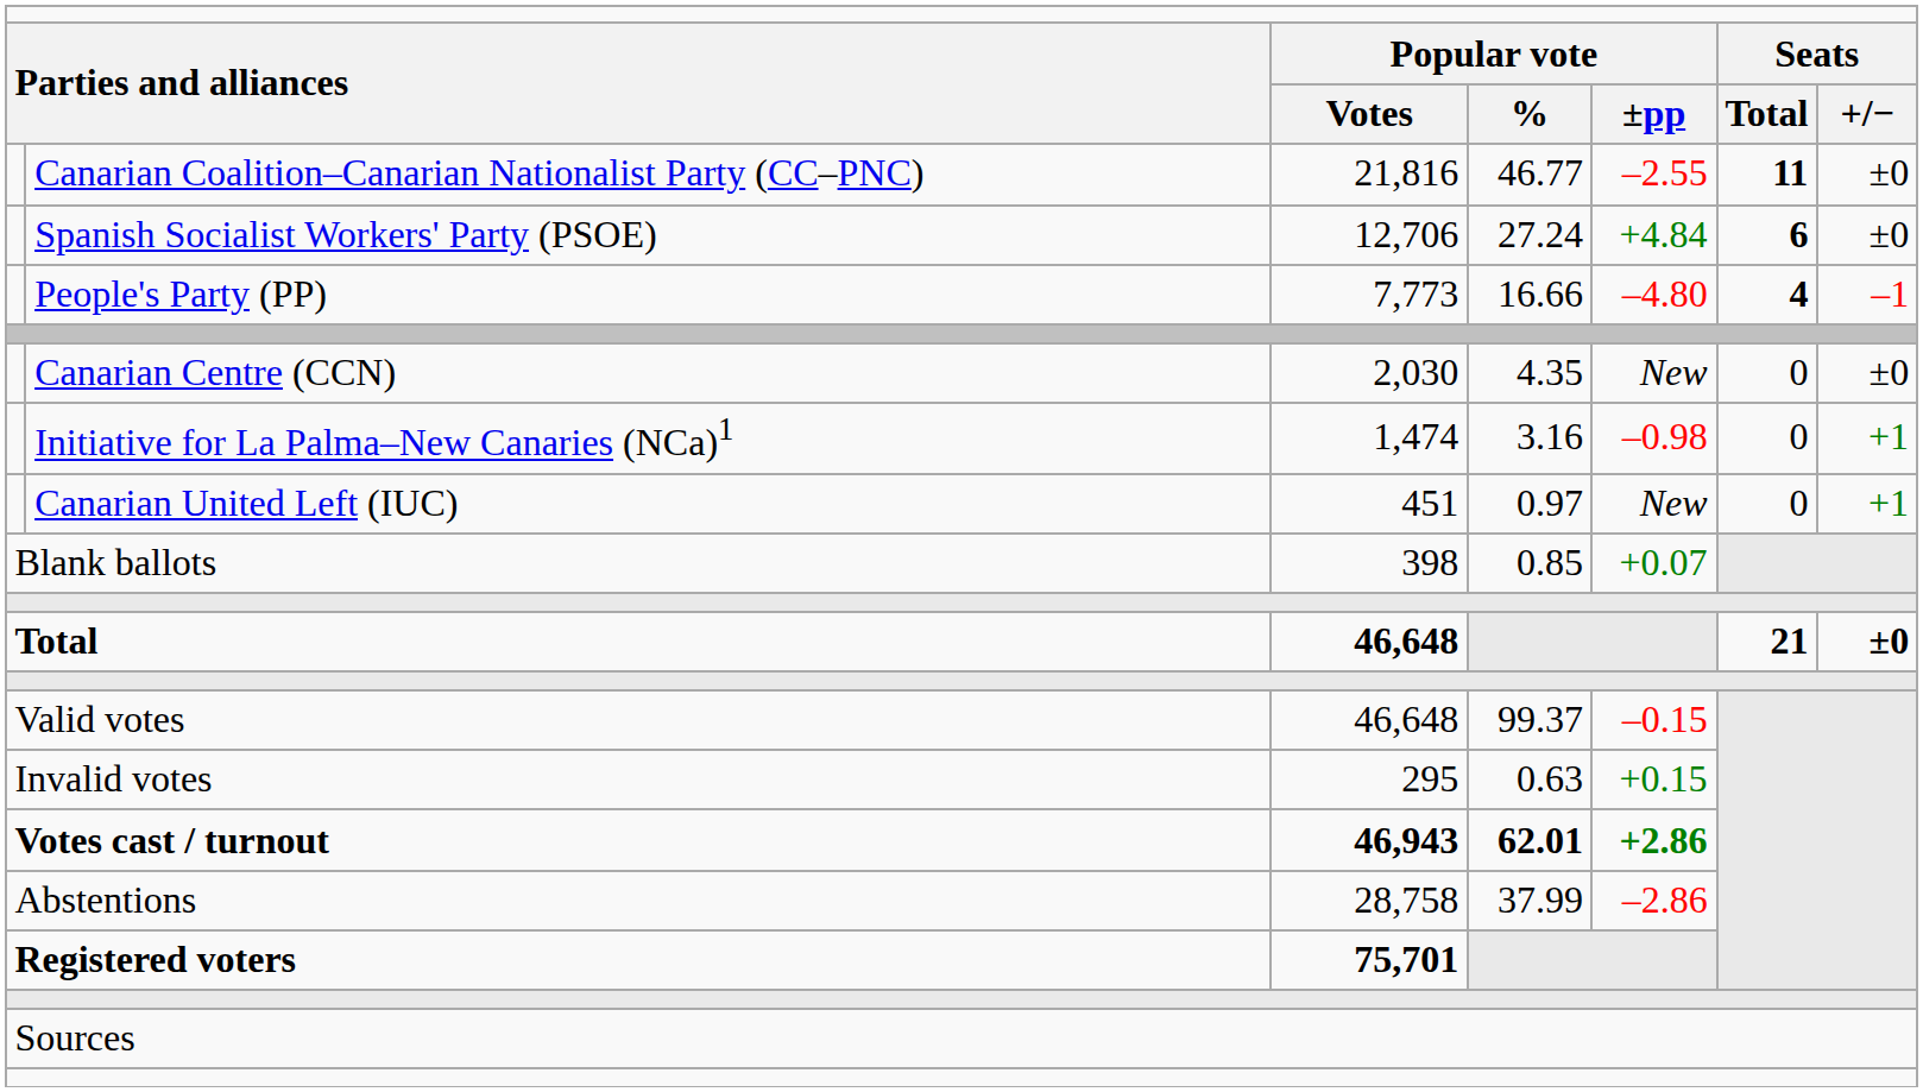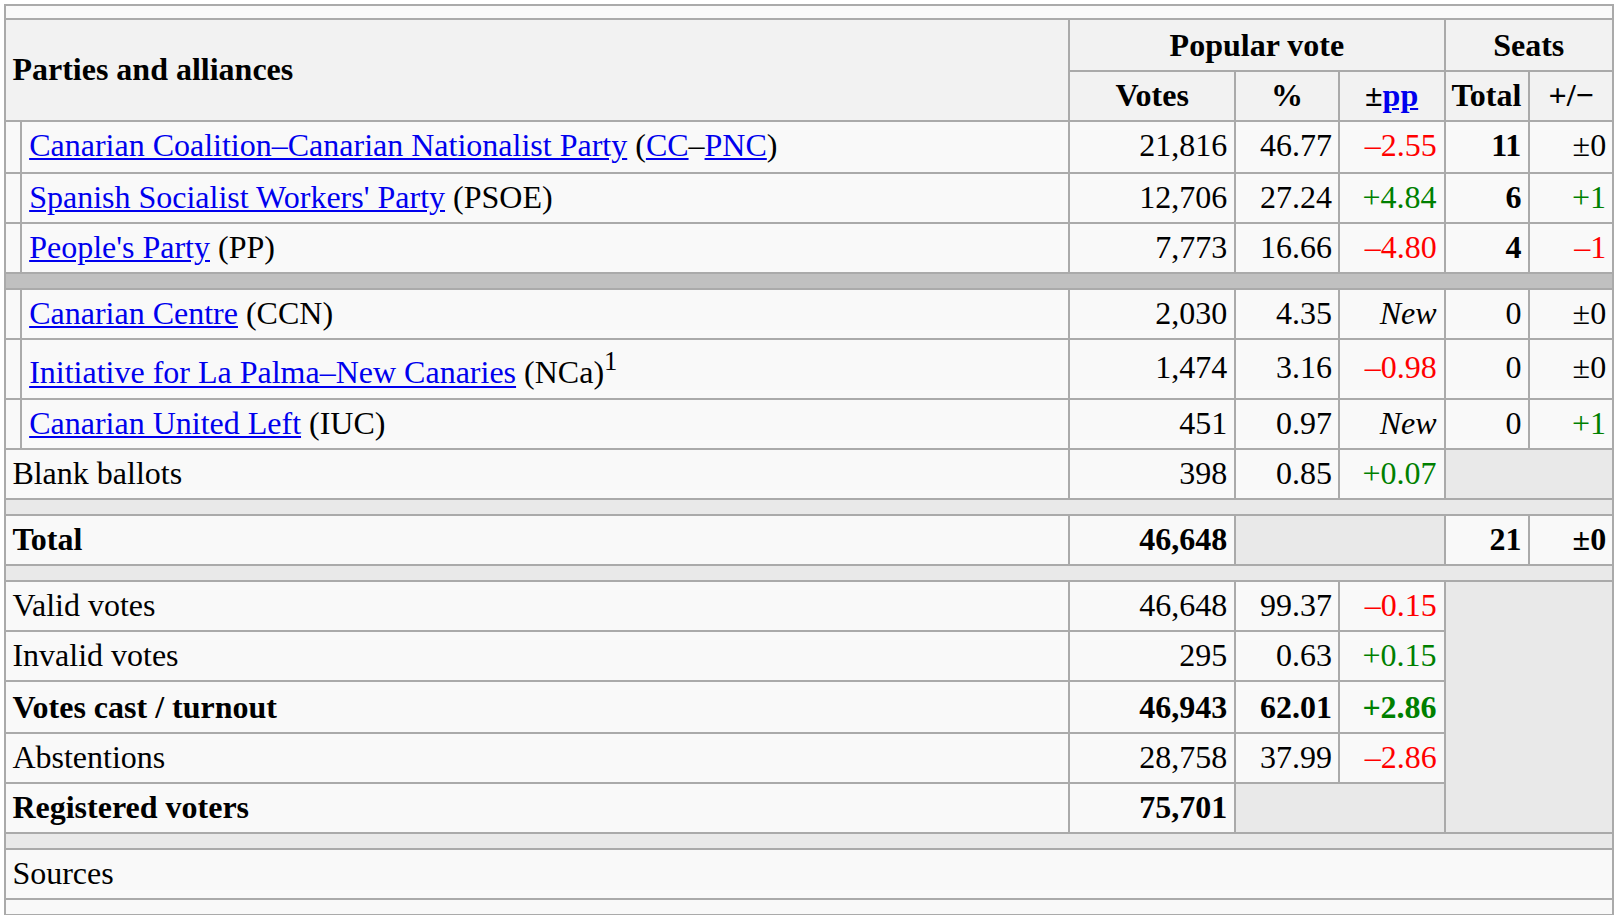Spanish Socialist Workers' Party (PSOE) | column 7: ±0 -> +1
Initiative for La Palma–New Canaries (NCa)1 | column 7: +1 -> ±0
